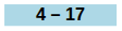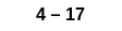row 1 | column 1: lightblue background -> no background
